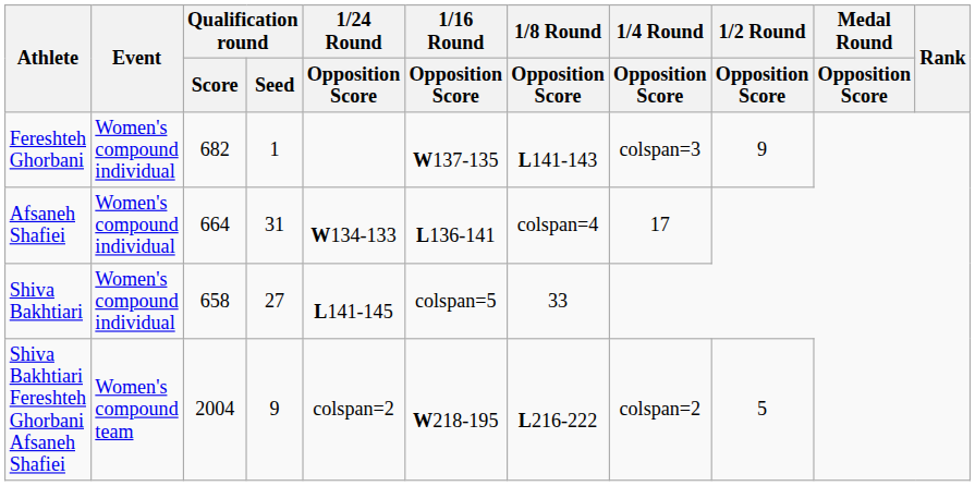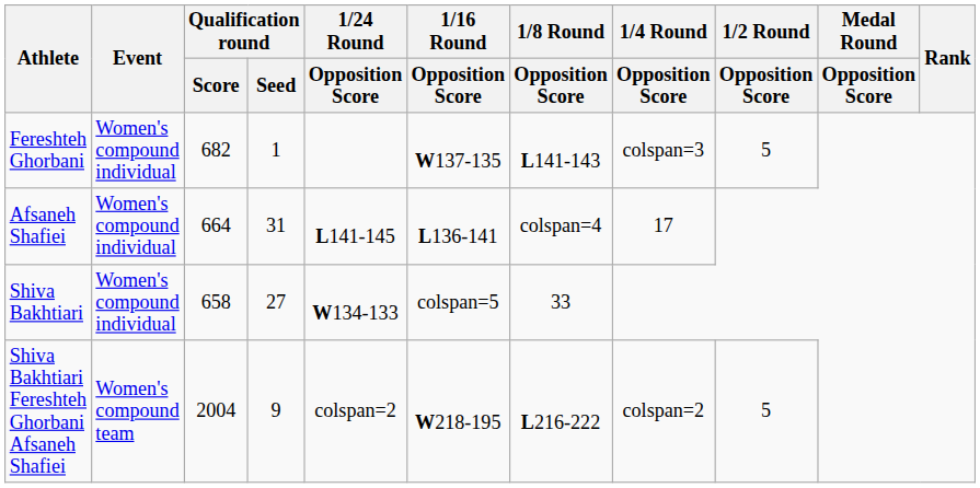Fereshteh Ghorbani | 1/2 Round / Opposition Score: 9 -> 5
Afsaneh Shafiei | 1/24 Round / Opposition Score: W134-133 -> L141-145
Shiva Bakhtiari | 1/24 Round / Opposition Score: L141-145 -> W134-133
